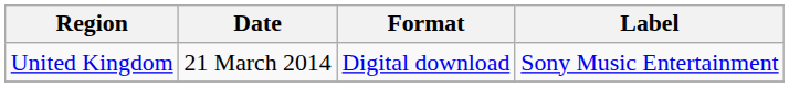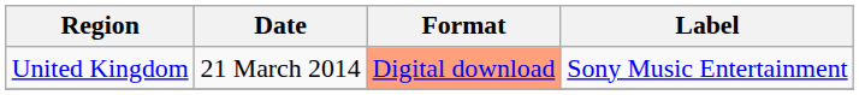United Kingdom | Format: no background -> lightsalmon background
